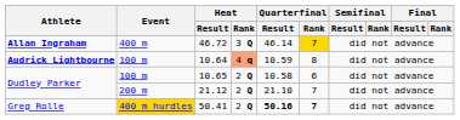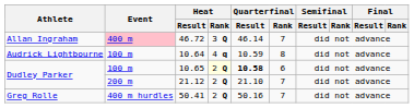46.72 | Athlete: bold -> normal
46.72 | Event: no background -> pink background
46.72 | Quarterfinal / Rank: gold background -> no background
10.64 | Athlete: bold -> normal
10.64 | Heat / Rank: lightsalmon background -> no background
10.65 | Heat / Rank: no background -> lightyellow background
10.65 | Quarterfinal / Result: normal -> bold
50.41 | Event: gold background -> no background
50.41 | Quarterfinal / Result: bold -> normal
50.41 | Quarterfinal / Rank: bold -> normal
